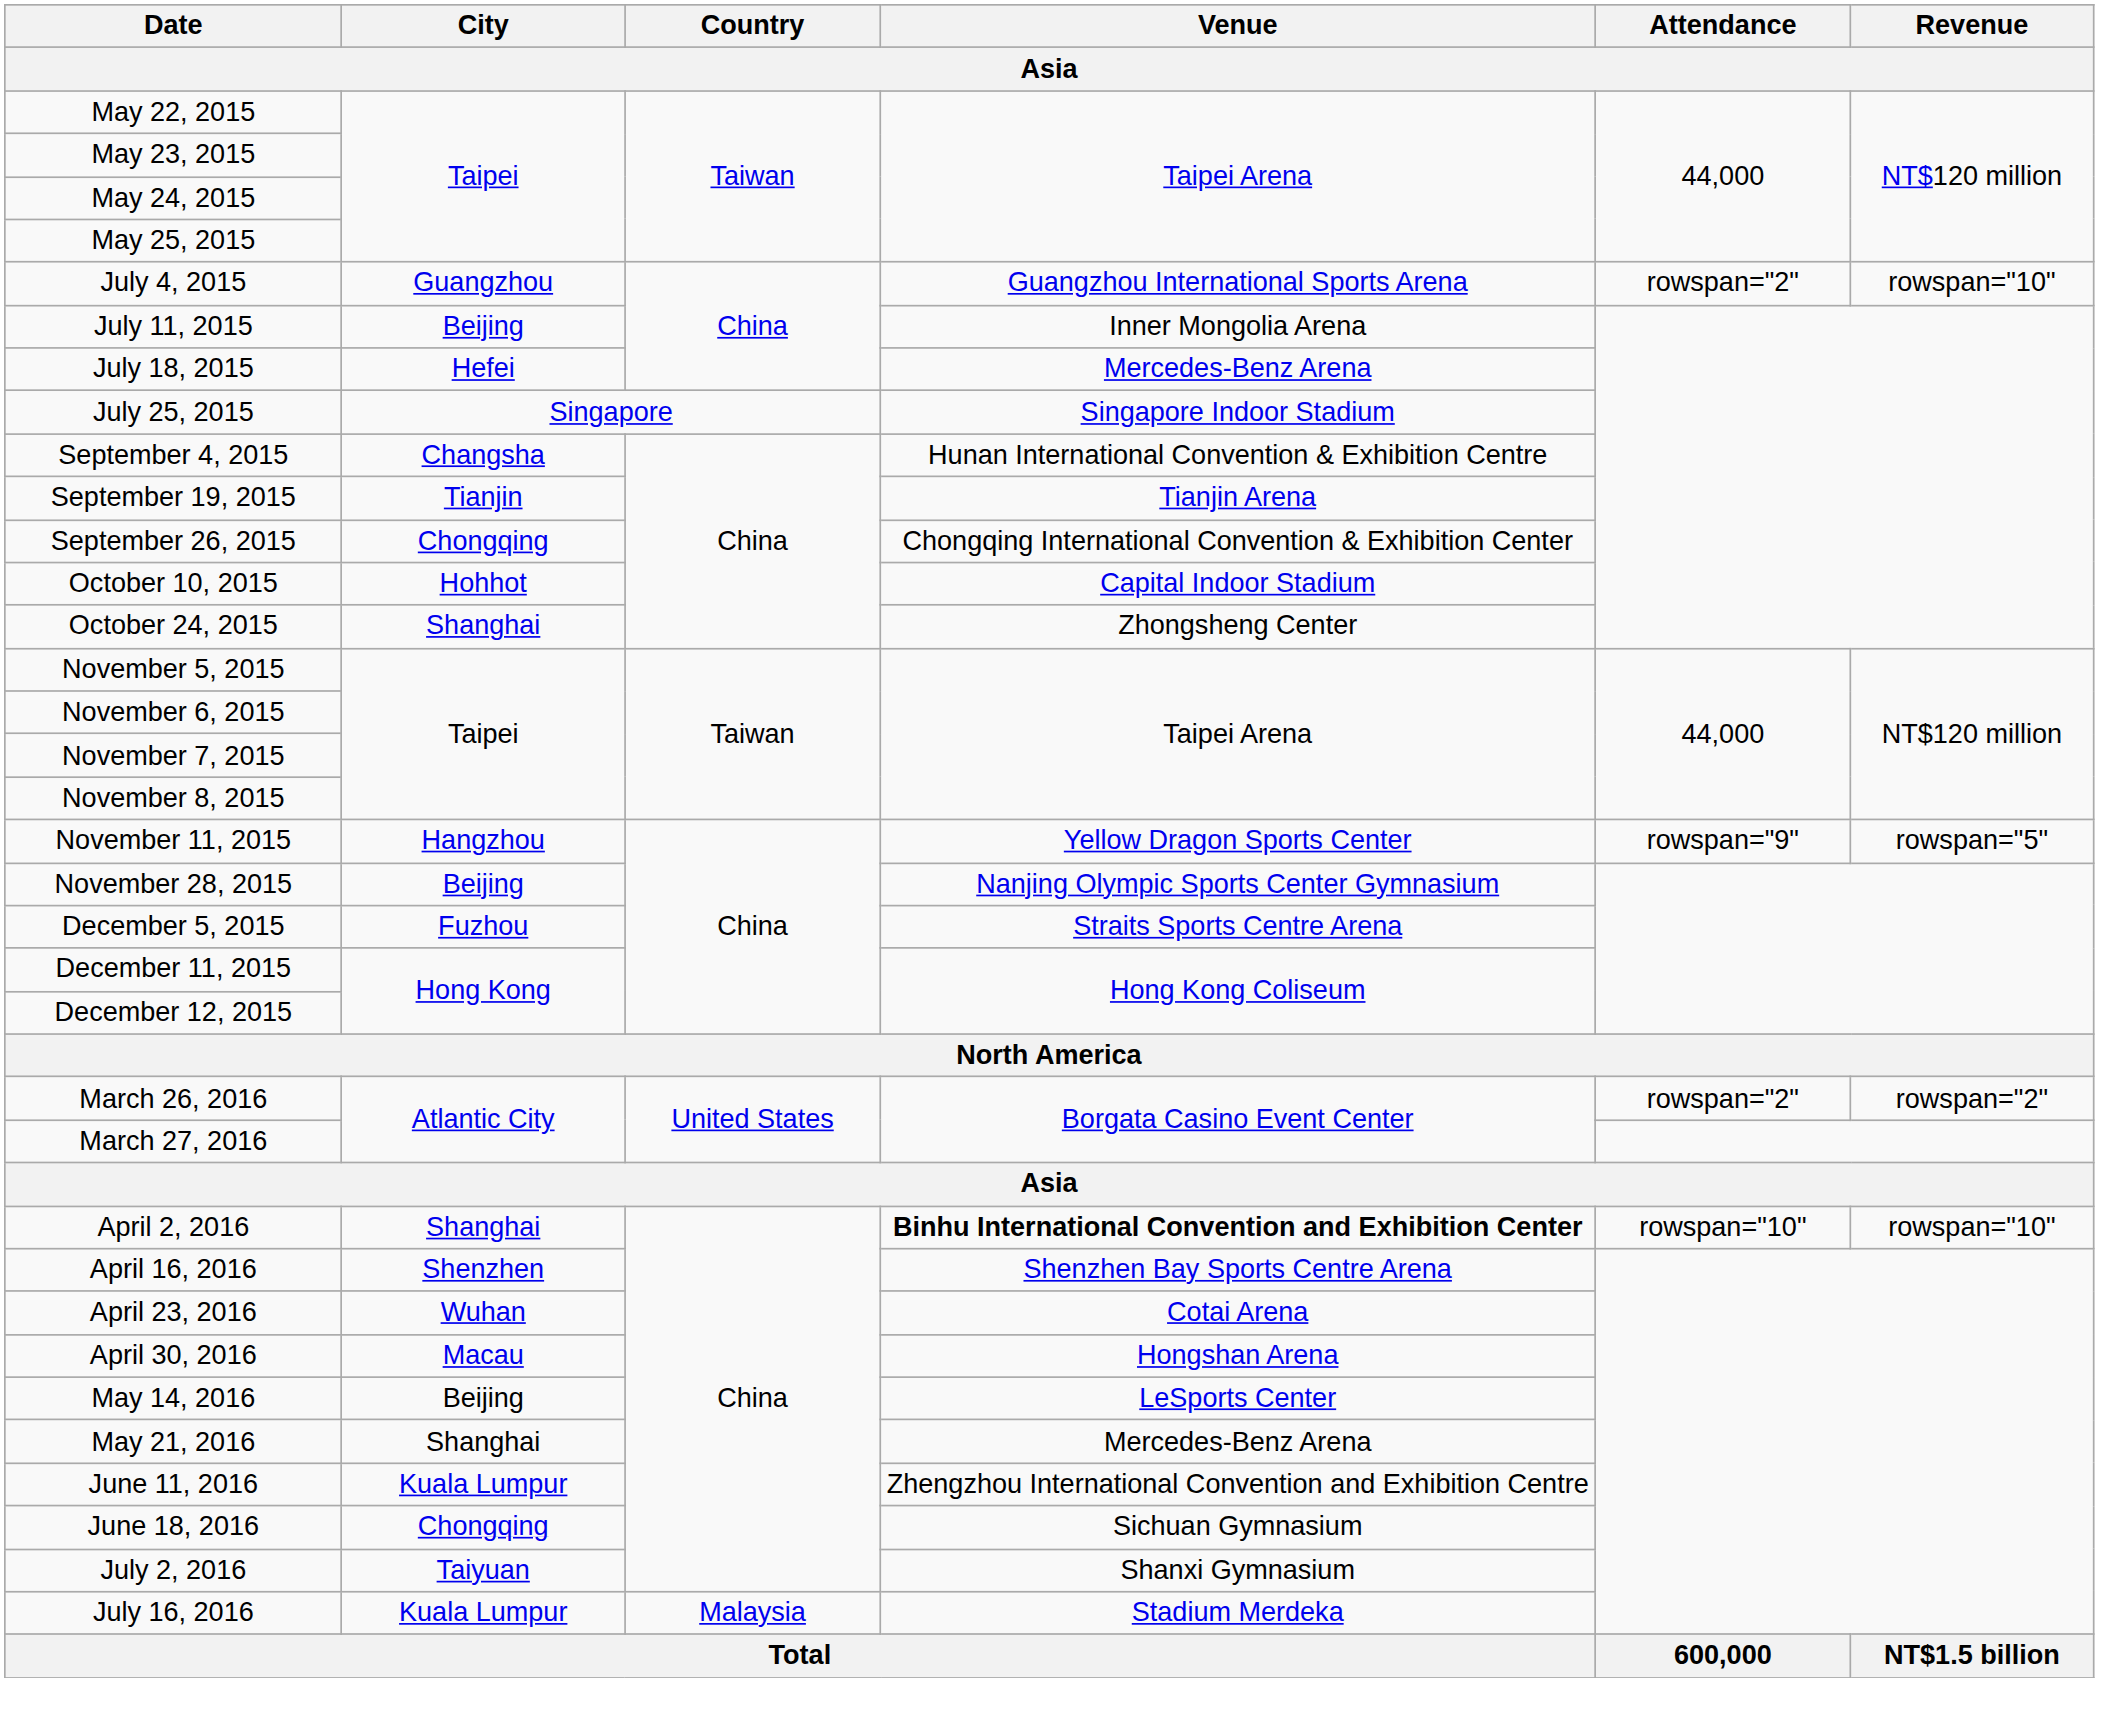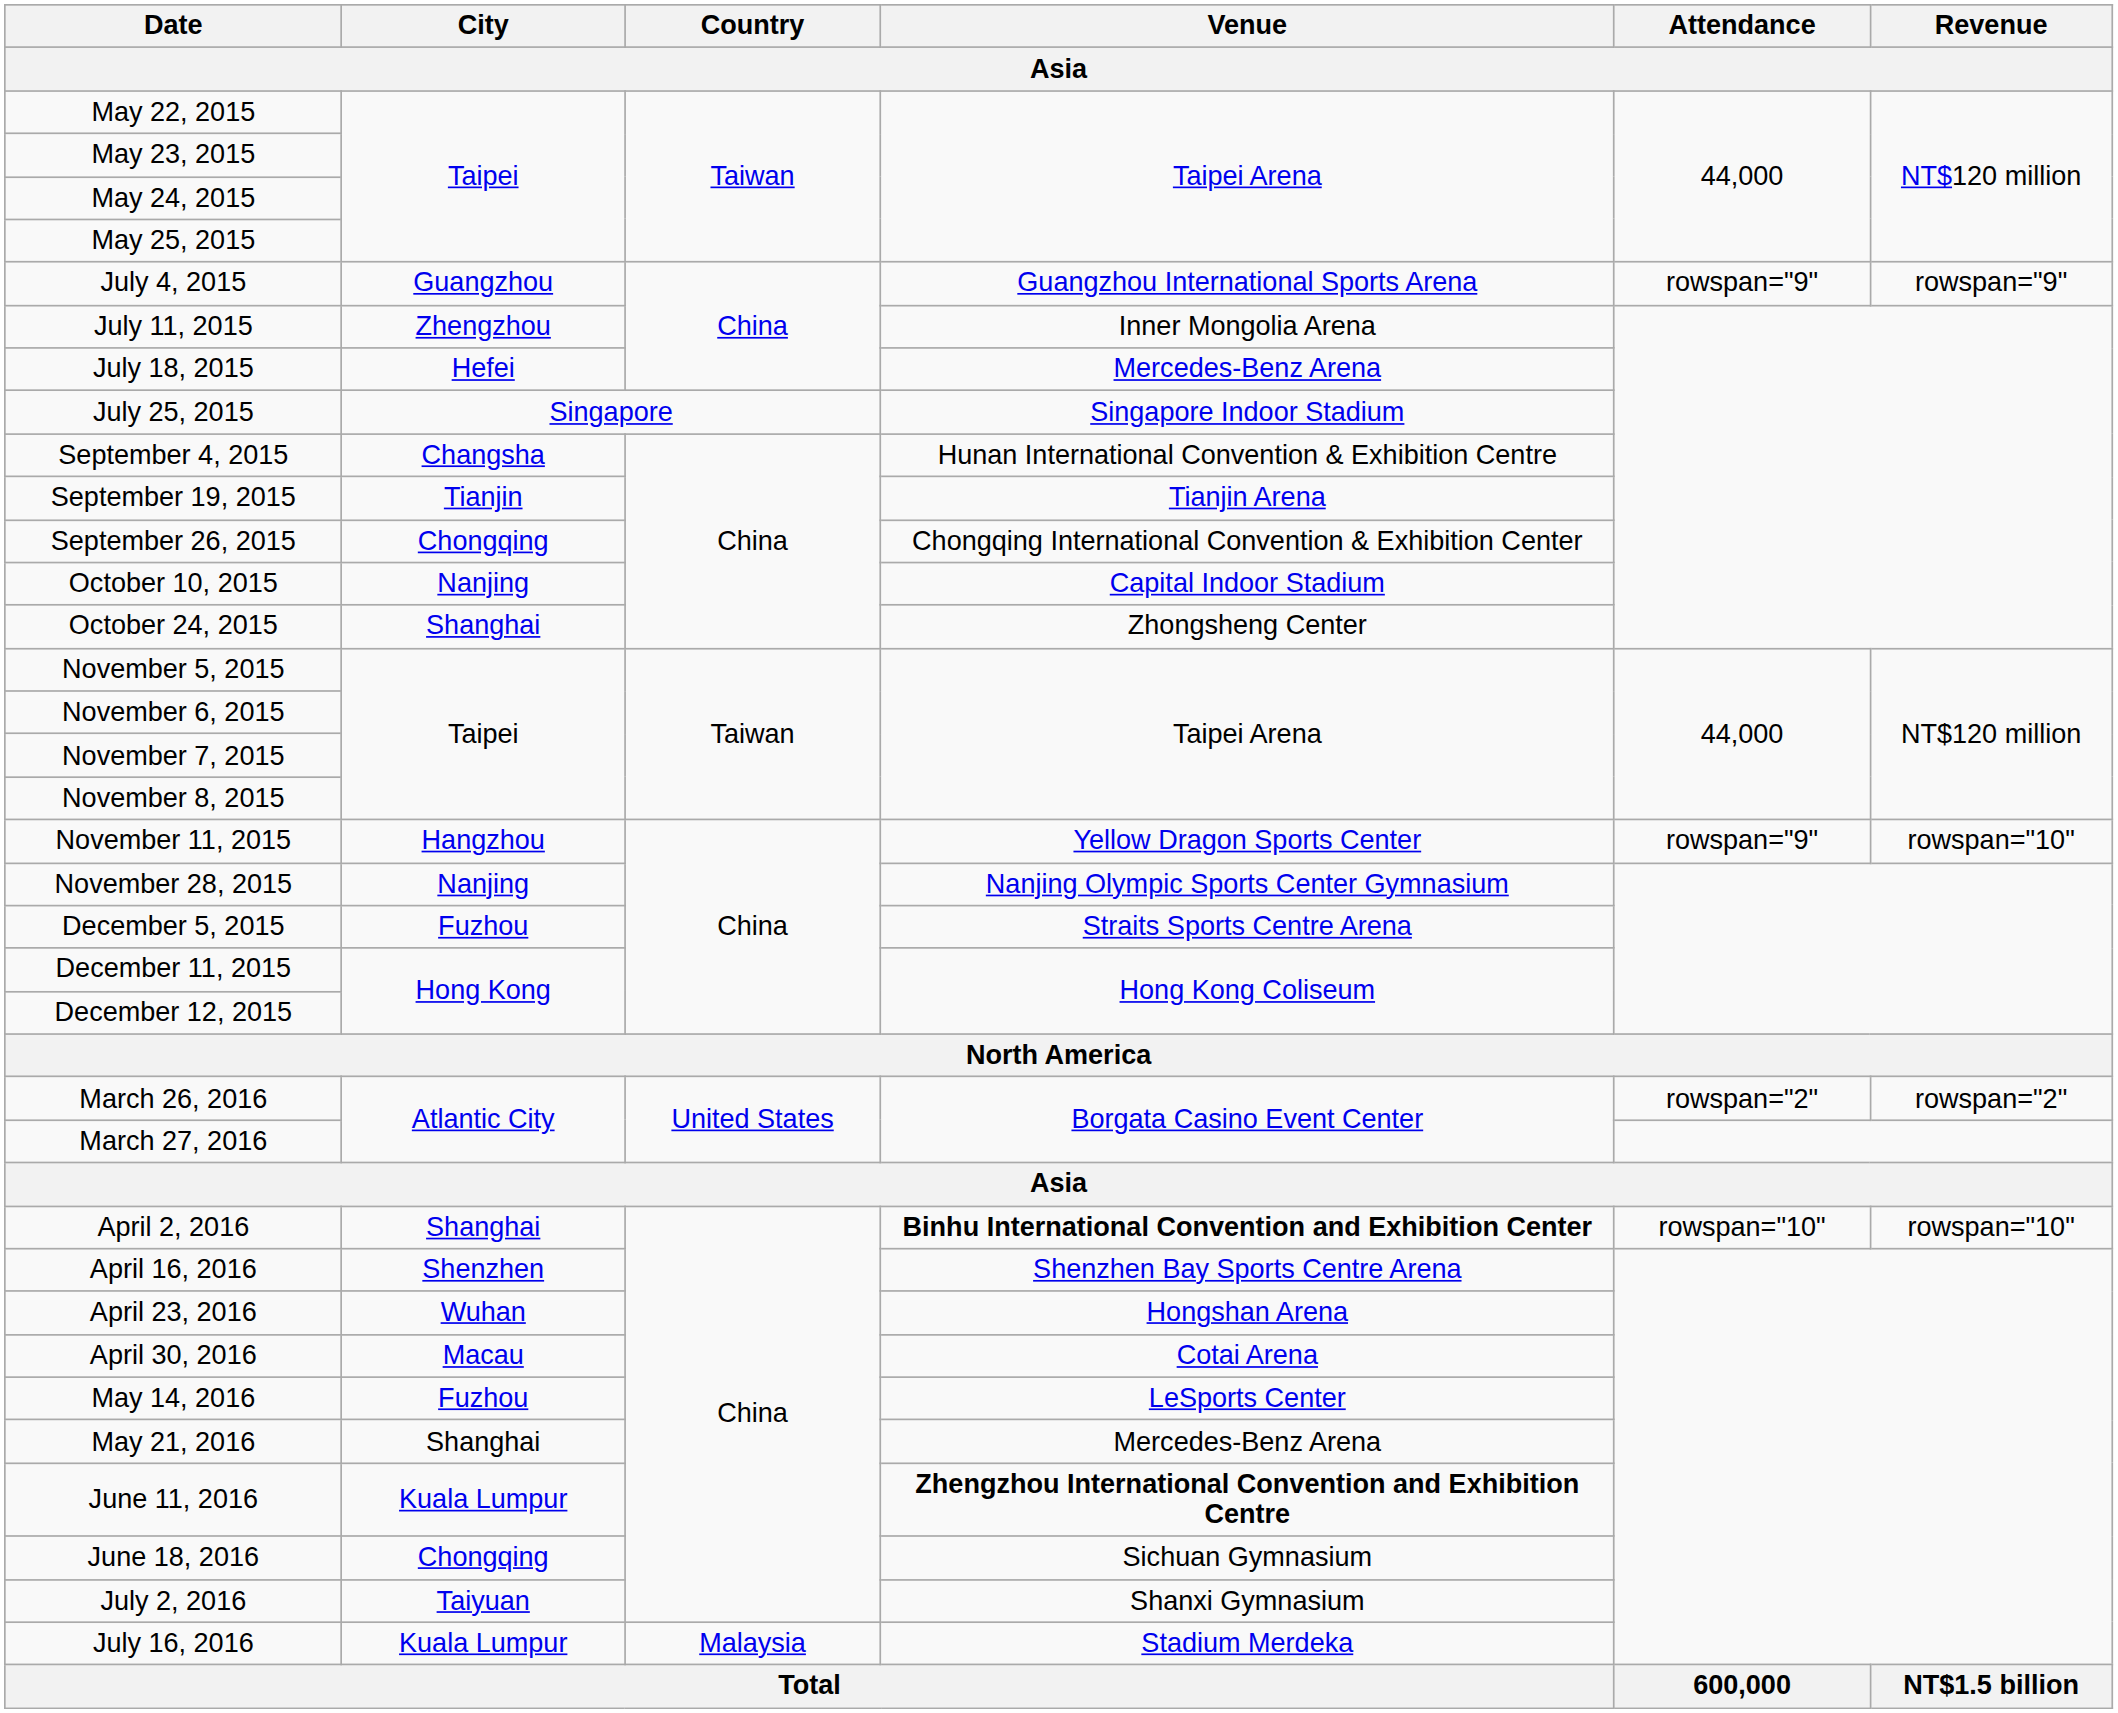July 4, 2015 | Attendance: rowspan="2" -> rowspan="9"
July 4, 2015 | Revenue: rowspan="10" -> rowspan="9"
July 11, 2015 | City: Beijing -> Zhengzhou
October 10, 2015 | City: Hohhot -> Nanjing
November 11, 2015 | Revenue: rowspan="5" -> rowspan="10"
November 28, 2015 | City: Beijing -> Nanjing
April 23, 2016 | Venue: Cotai Arena -> Hongshan Arena
April 30, 2016 | Venue: Hongshan Arena -> Cotai Arena
May 14, 2016 | City: Beijing -> Fuzhou
June 11, 2016 | Venue: normal -> bold
